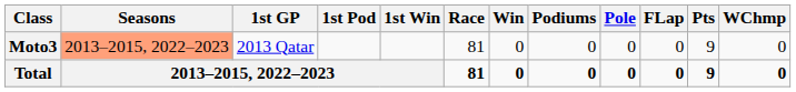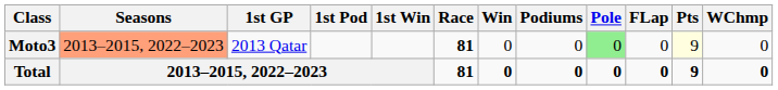Moto3 | Race: normal -> bold
Moto3 | Pole: no background -> lightgreen background
Moto3 | Pts: no background -> lightyellow background
